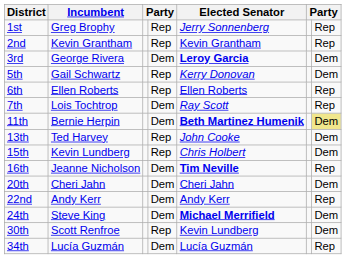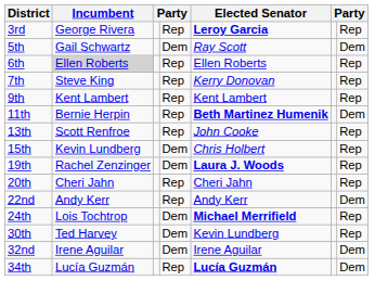- row: 1st | Greg Brophy | Rep | Jerry Sonnenberg | Rep
- row: 2nd | Kevin Grantham | Rep | Kevin Grantham | Rep
3rd | column 4: Dem -> Rep
3rd | column 7: Dem -> Rep
5th | column 4: Rep -> Dem
5th | Elected Senator: Kerry Donovan -> Ray Scott
6th | Incumbent: no background -> lightgrey background
7th | Incumbent: Lois Tochtrop -> Steve King
7th | column 4: Dem -> Rep
7th | Elected Senator: Ray Scott -> Kerry Donovan
+ row: 9th | Kent Lambert | Rep | Kent Lambert | Rep
11th | column 4: Dem -> Rep
11th | column 7: khaki background -> no background
13th | Incumbent: Ted Harvey -> Scott Renfroe
13th | column 7: Dem -> Rep
15th | column 4: Rep -> Dem
15th | column 7: Dem -> Rep
- row: 16th | Jeanne Nicholson | Dem | Tim Neville | Rep
+ row: 19th | Rachel Zenzinger | Dem | Laura J. Woods | Rep
20th | column 4: Dem -> Rep
20th | column 7: Dem -> Rep
22nd | column 4: Dem -> Rep
22nd | column 7: Rep -> Dem
24th | Incumbent: Steve King -> Lois Tochtrop
24th | column 7: Dem -> Rep
30th | Incumbent: Scott Renfroe -> Ted Harvey
30th | column 4: Rep -> Dem
30th | column 7: Dem -> Rep
+ row: 32nd | Irene Aguilar | Dem | Irene Aguilar | Dem
34th | column 4: Dem -> Rep
34th | Elected Senator: normal -> bold
34th | column 7: Rep -> Dem
